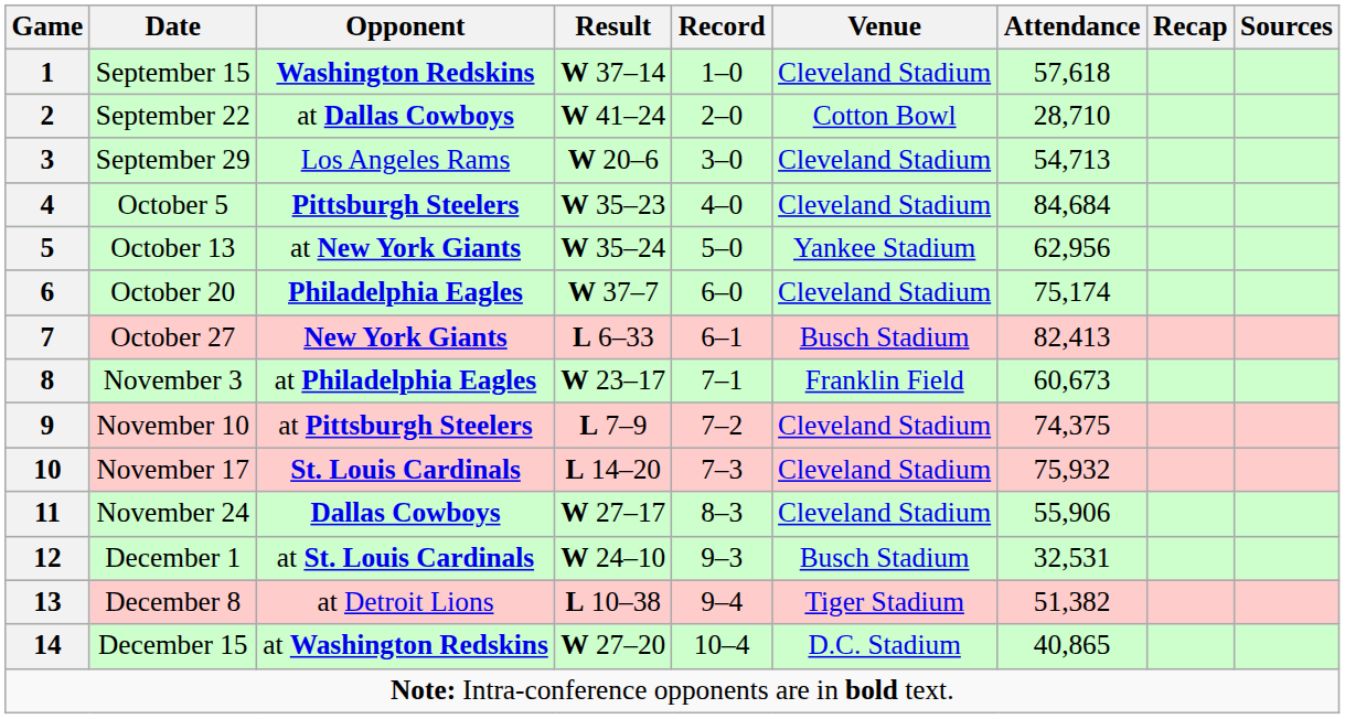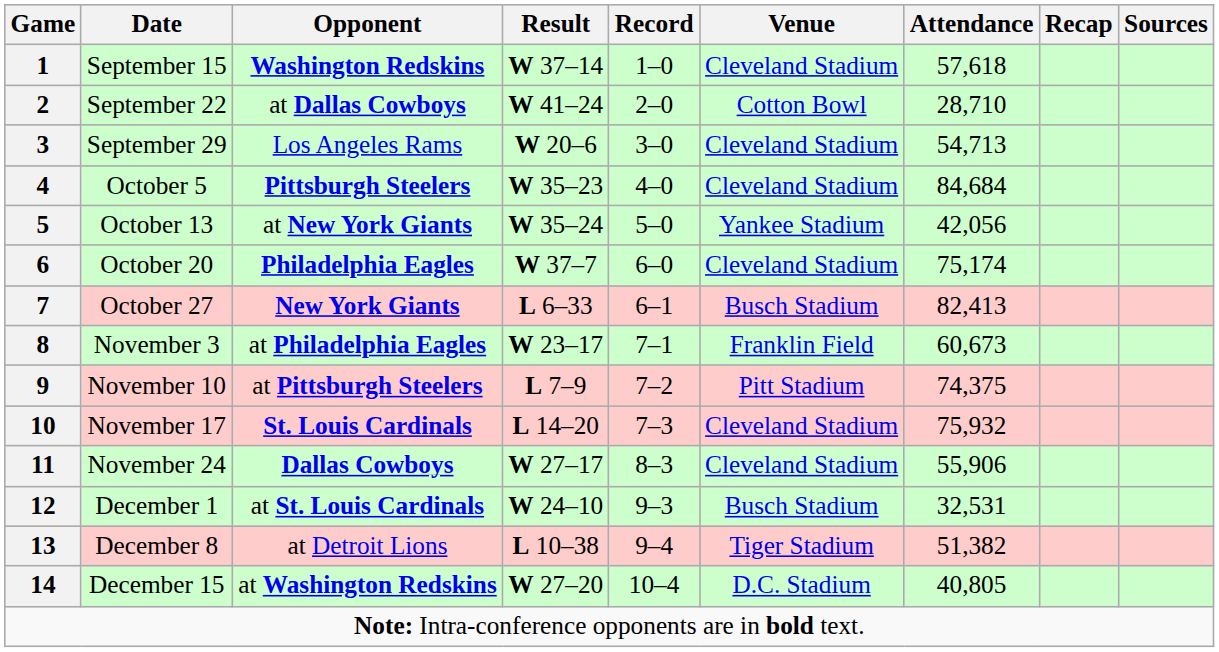5 | Attendance: 62,956 -> 42,056
9 | Venue: Cleveland Stadium -> Pitt Stadium
14 | Attendance: 40,865 -> 40,805
